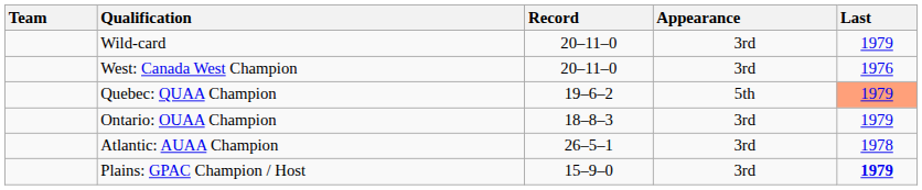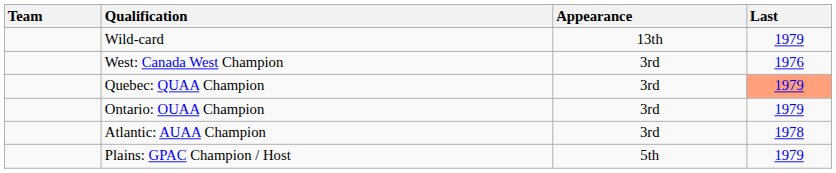- column: Record | 20–11–0 | 20–11–0 | 19–6–2 | 18–8–3 | 26–5–1 | 15–9–0
Wild-card | Appearance: 3rd -> 13th
Quebec: QUAA Champion | Appearance: 5th -> 3rd
Plains: GPAC Champion / Host | Appearance: 3rd -> 5th
Plains: GPAC Champion / Host | Last: bold -> normal
